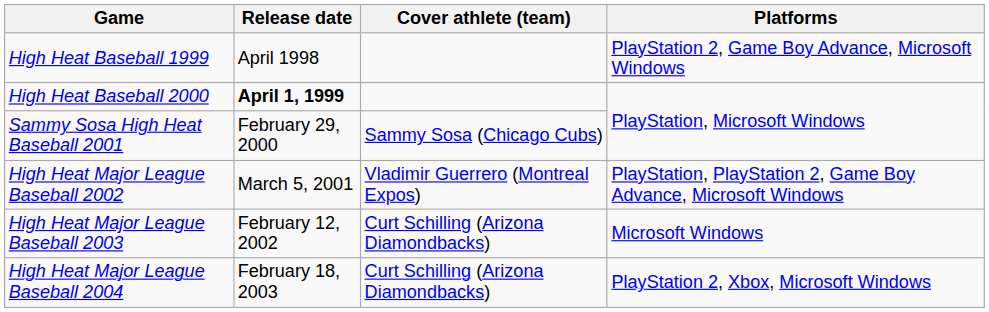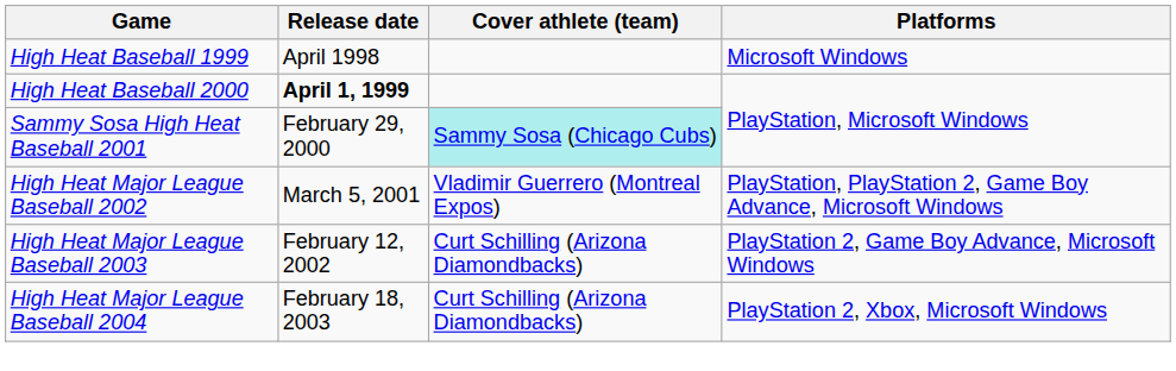High Heat Baseball 1999 | Platforms: PlayStation 2, Game Boy Advance, Microsoft Windows -> Microsoft Windows
Sammy Sosa High Heat Baseball 2001 | Cover athlete (team): no background -> paleturquoise background
High Heat Major League Baseball 2003 | Platforms: Microsoft Windows -> PlayStation 2, Game Boy Advance, Microsoft Windows
